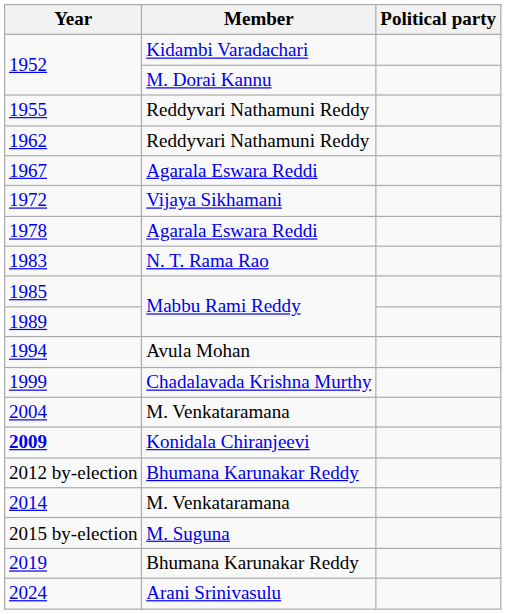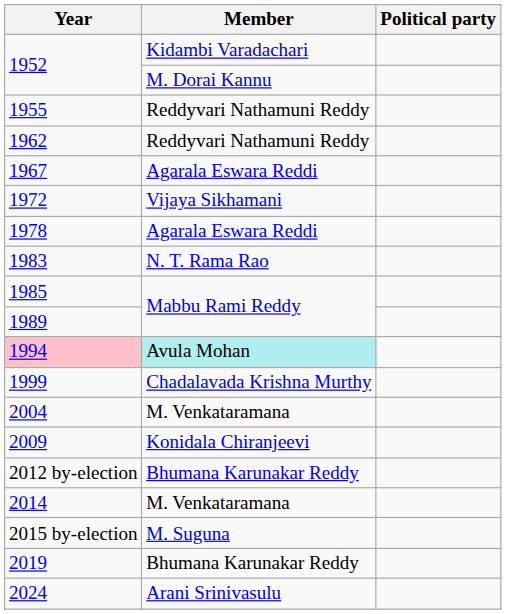1994 | Year: no background -> pink background
1994 | Member: no background -> paleturquoise background
2009 | Year: bold -> normal
